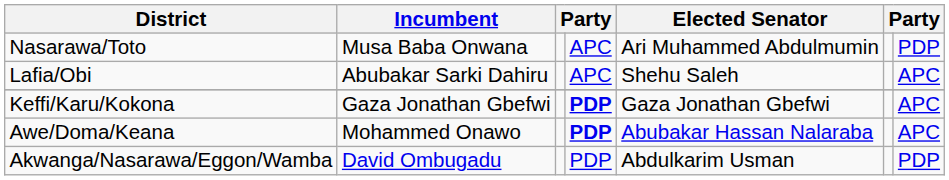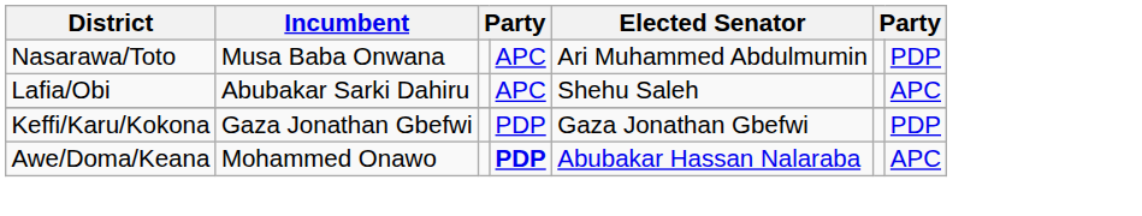Keffi/Karu/Kokona | column 4: bold -> normal
Keffi/Karu/Kokona | column 7: APC -> PDP
- row: Akwanga/Nasarawa/Eggon/Wamba | David Ombugadu | PDP | Abdulkarim Usman | PDP
